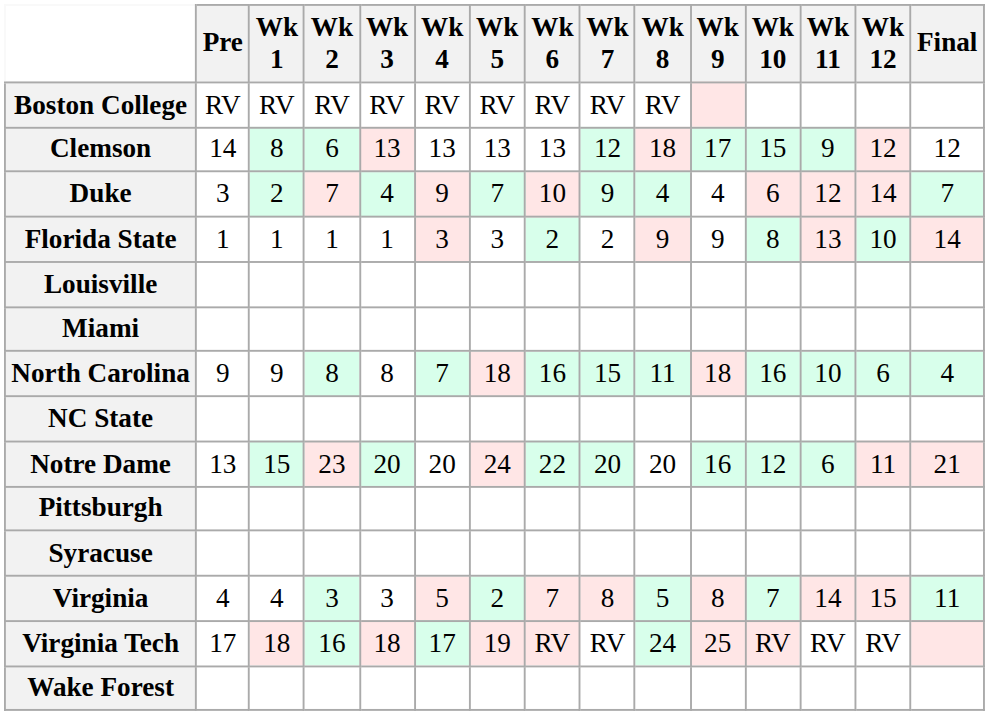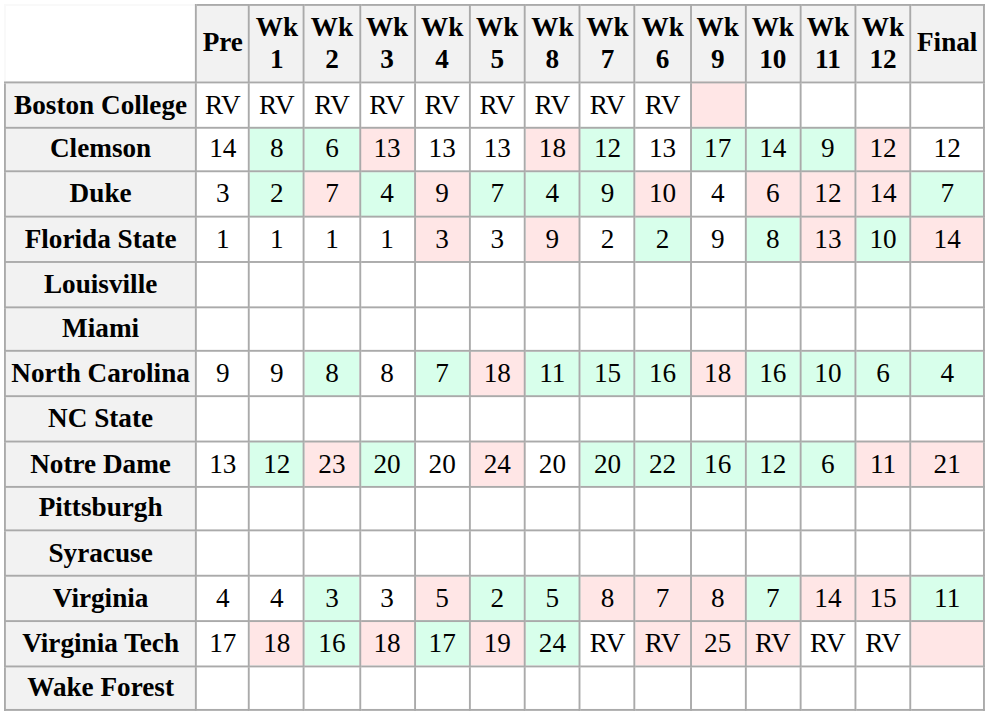columns swapped: Wk 6 <-> Wk 8
Clemson | Wk 10: 15 -> 14
Notre Dame | Wk 1: 15 -> 12
